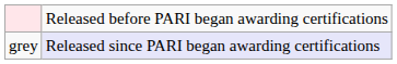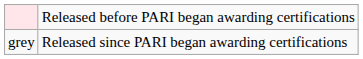grey | column 2: lavender background -> no background
